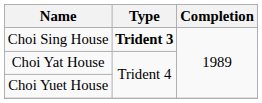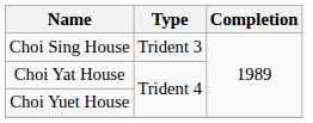Choi Sing House | Type: bold -> normal
